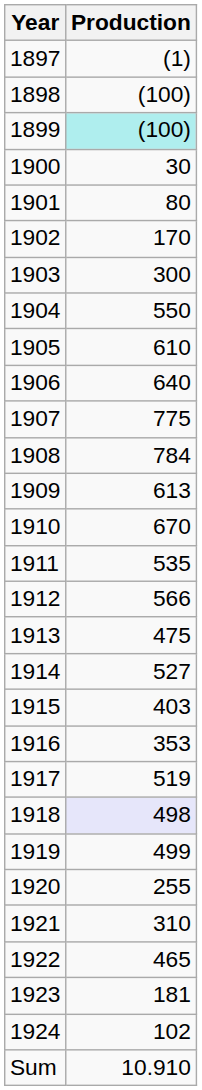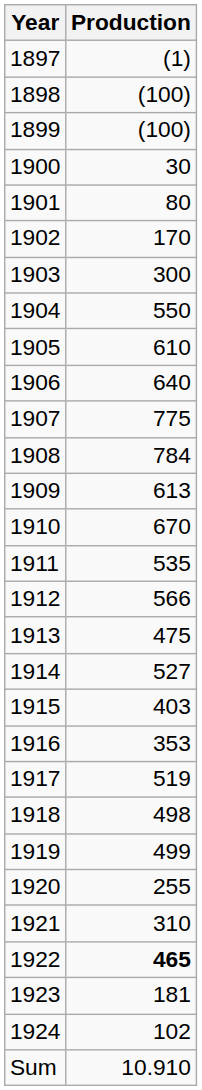1899 | Production: paleturquoise background -> no background
1918 | Production: lavender background -> no background
1922 | Production: normal -> bold
